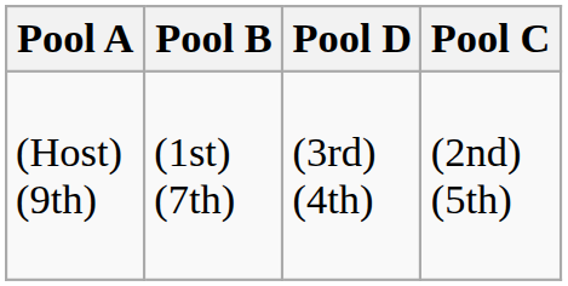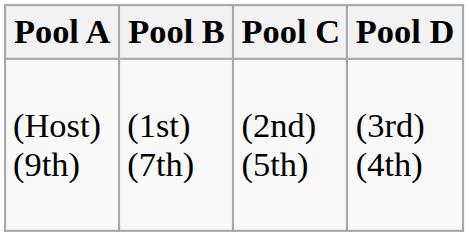columns swapped: Pool C <-> Pool D
